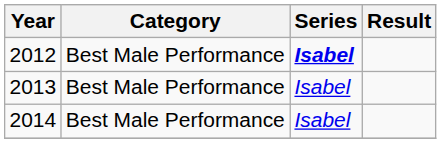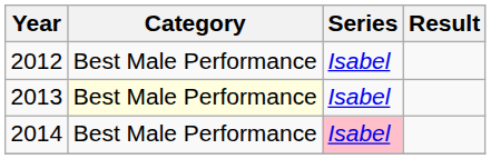2012 | Series: bold -> normal
2013 | Category: no background -> lightyellow background
2014 | Series: no background -> pink background
